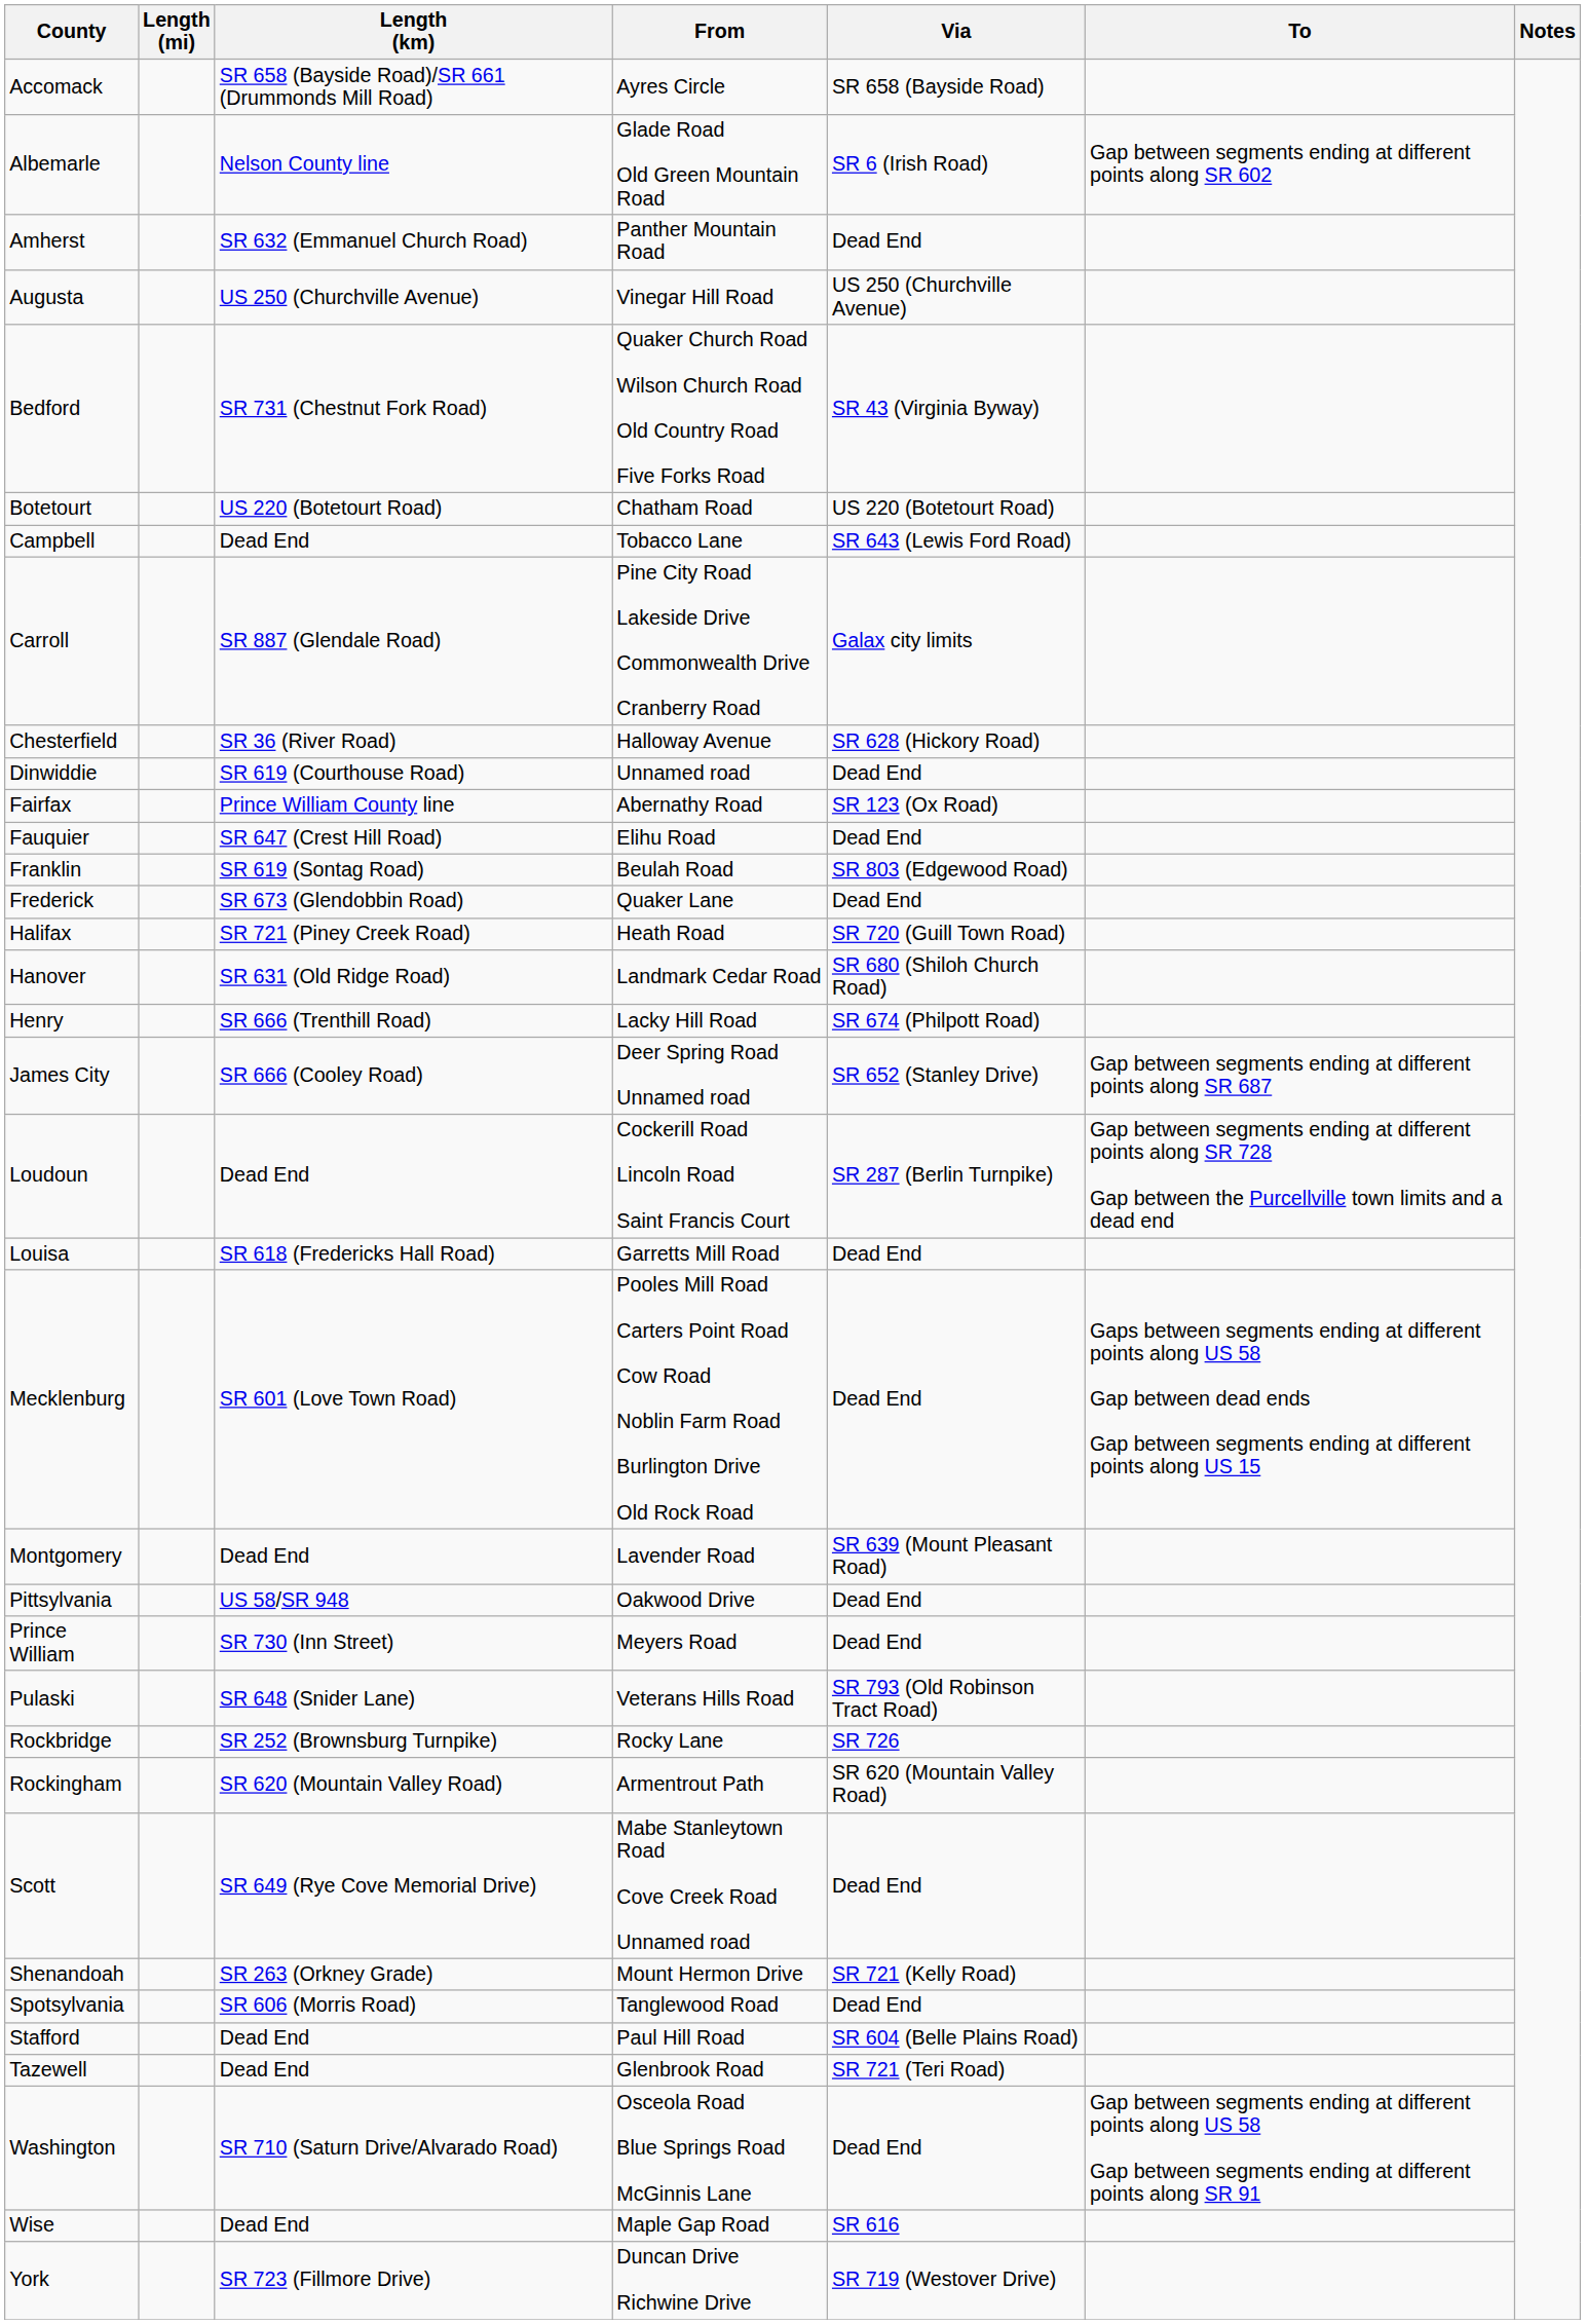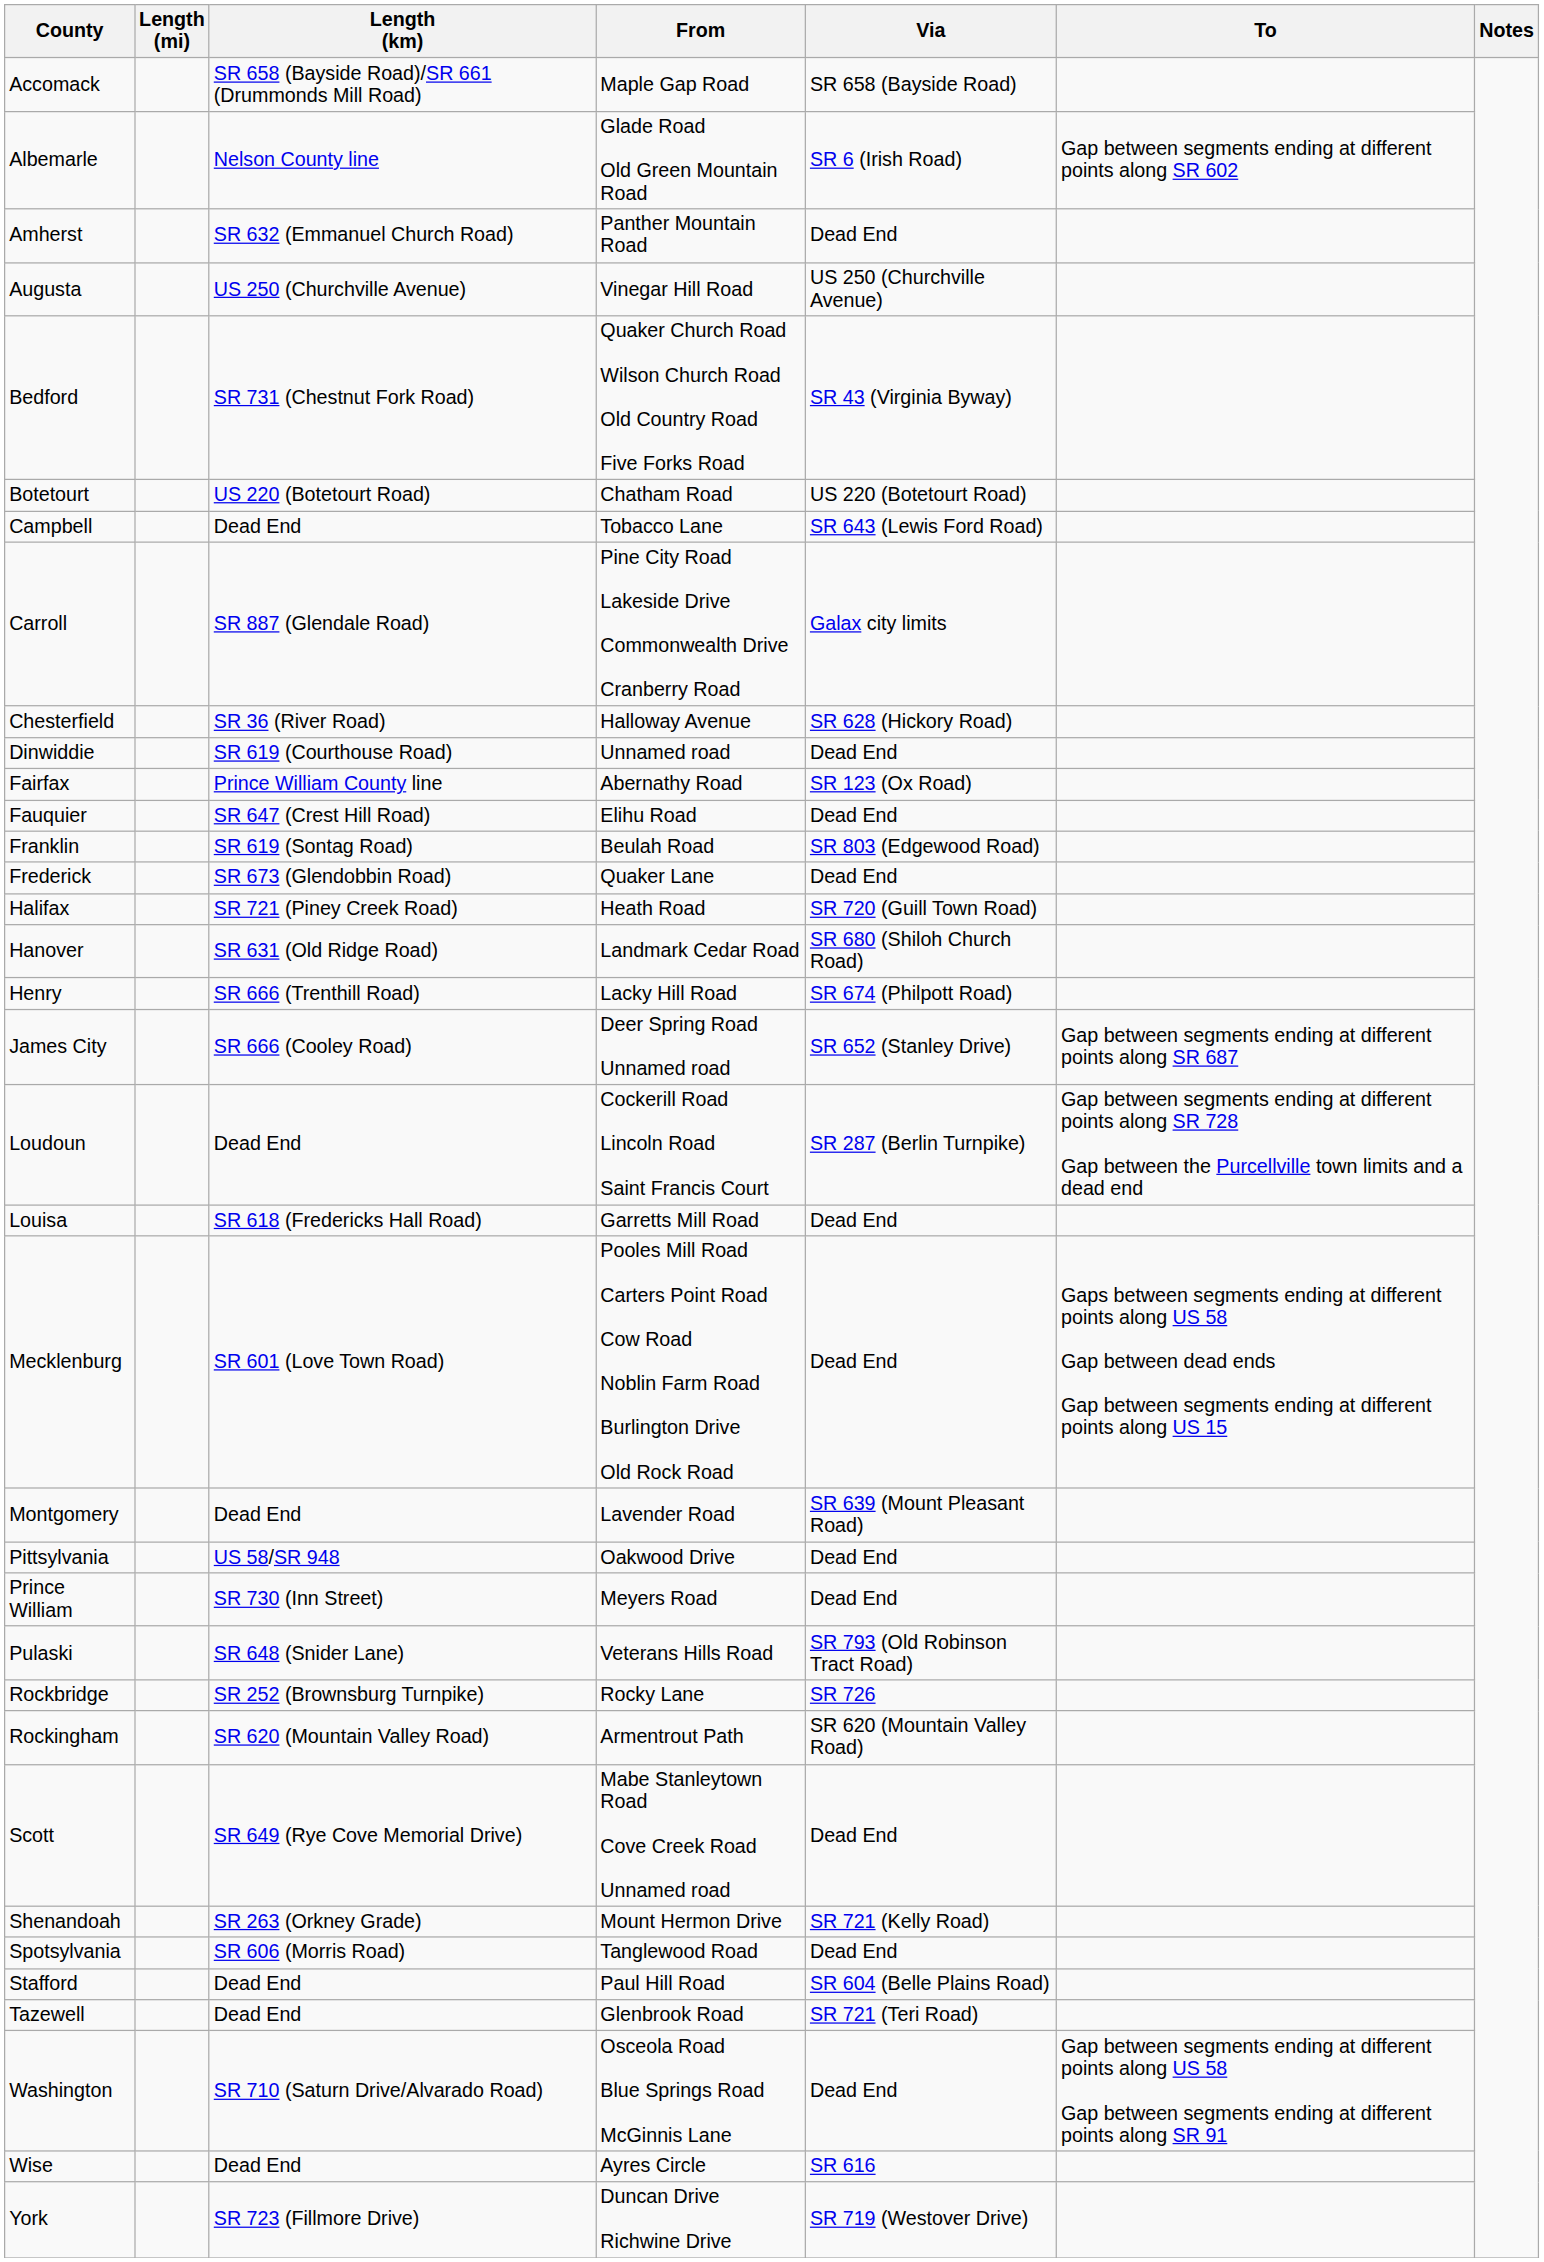Accomack | From: Ayres Circle -> Maple Gap Road
Wise | From: Maple Gap Road -> Ayres Circle
